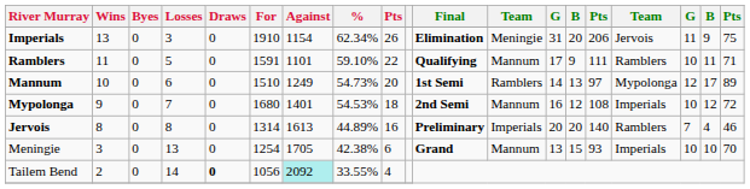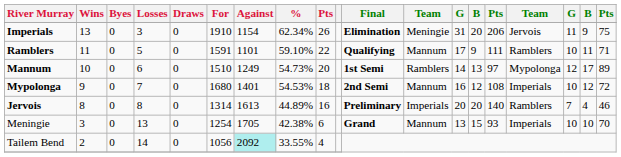Tailem Bend | Draws: bold -> normal
